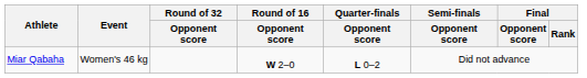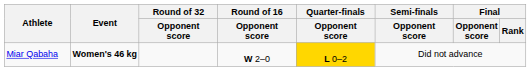Miar Qabaha | Event: normal -> bold
Miar Qabaha | Quarter-finals / Opponent score: no background -> gold background
